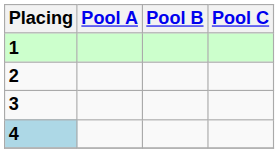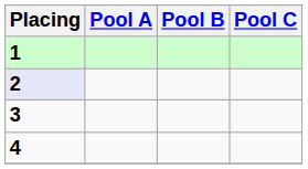2 | Placing: no background -> lavender background
4 | Placing: lightblue background -> no background
